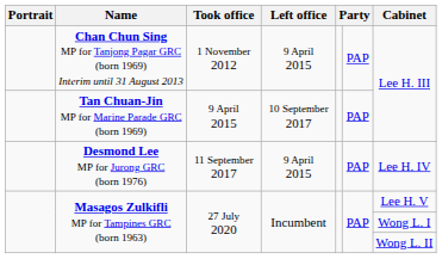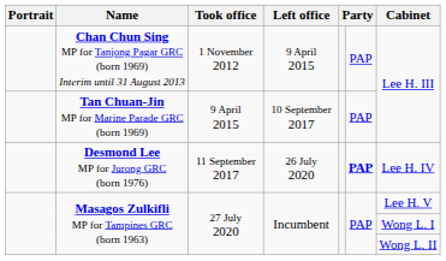Desmond Lee MP for Jurong GRC (born 1976) | Left office: 9 April 2015 -> 26 July 2020
Desmond Lee MP for Jurong GRC (born 1976) | column 6: normal -> bold
